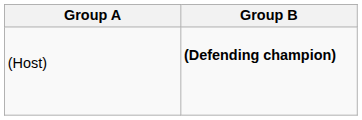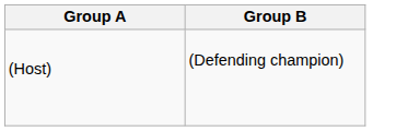(Host) | Group B: bold -> normal
